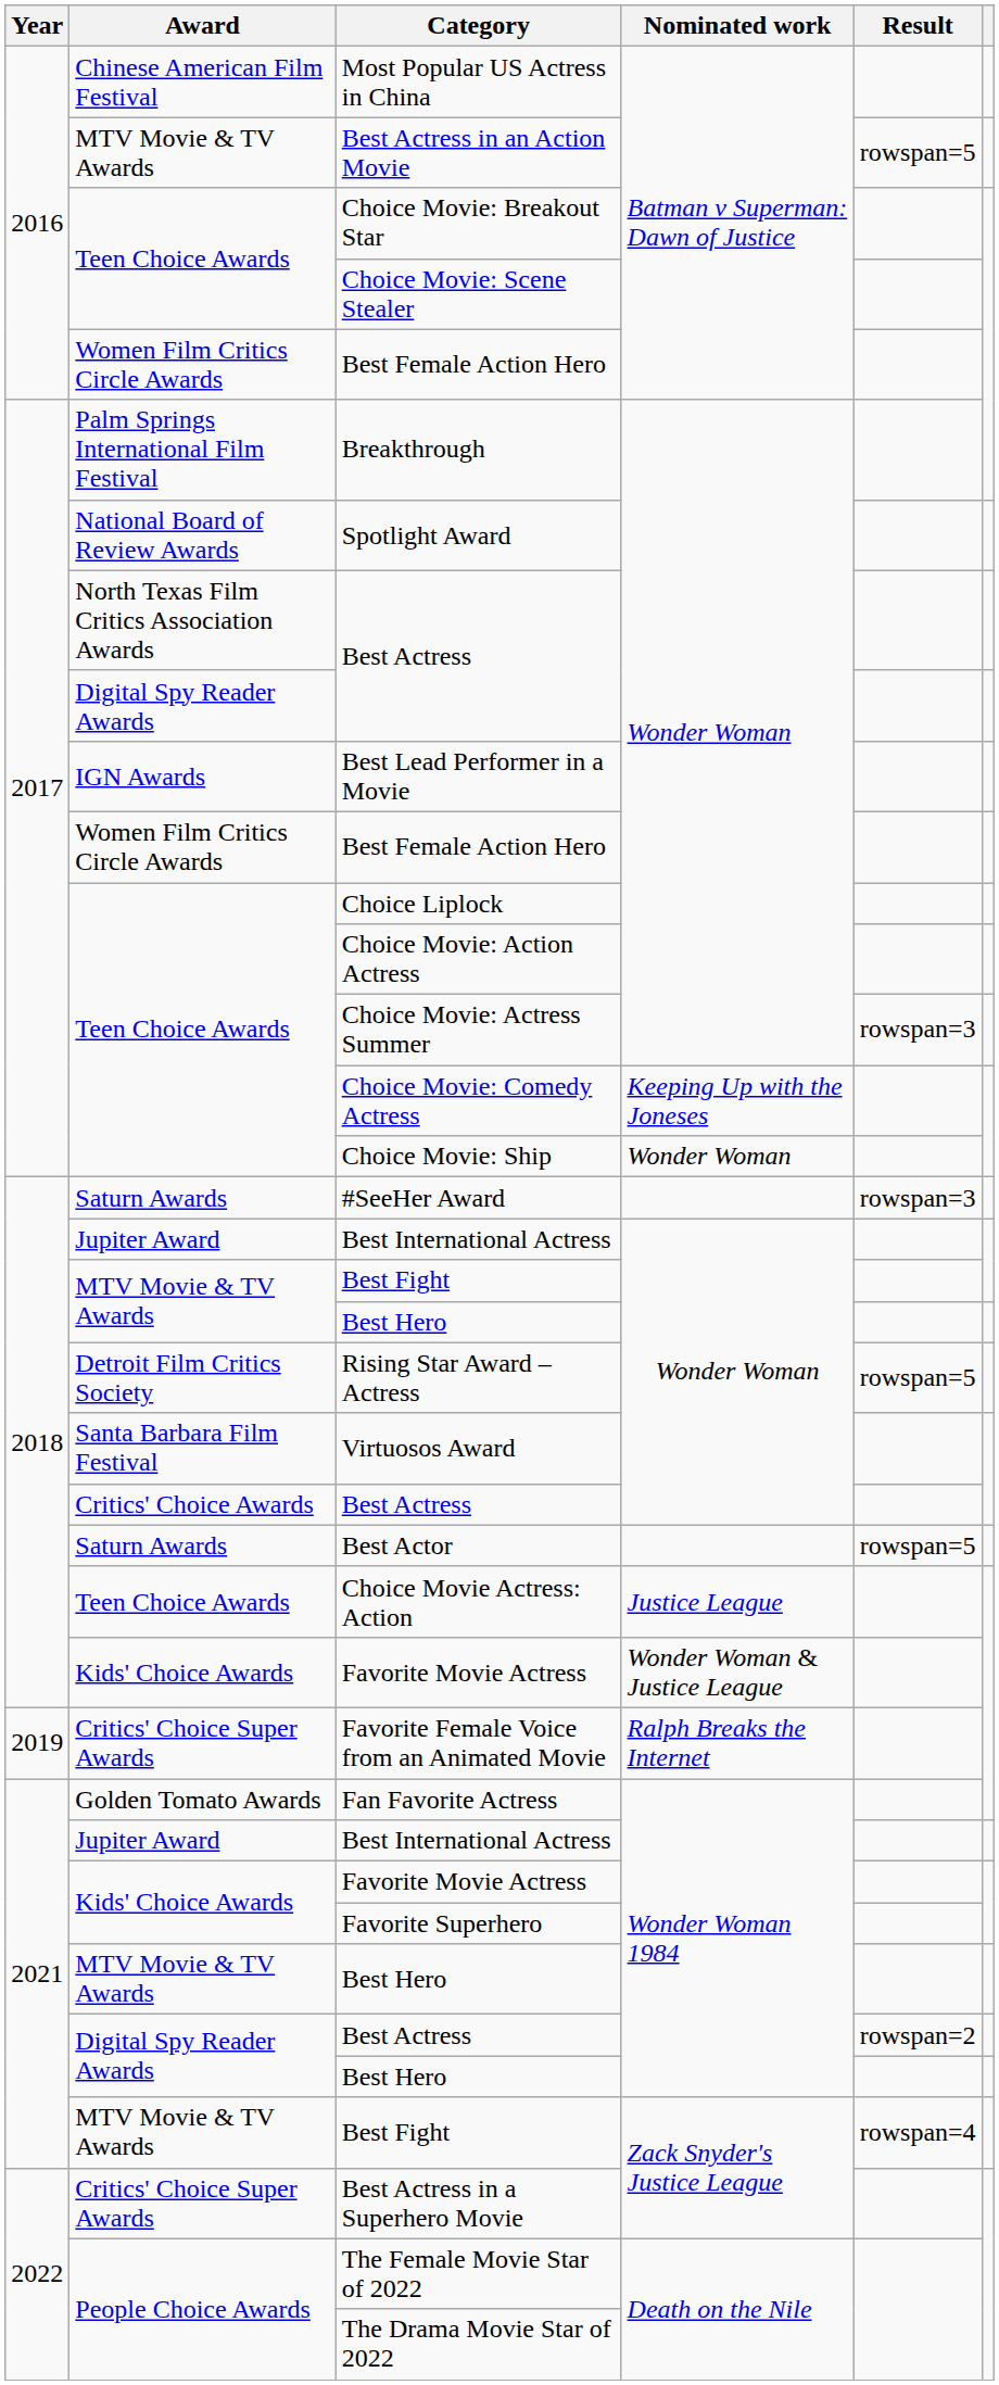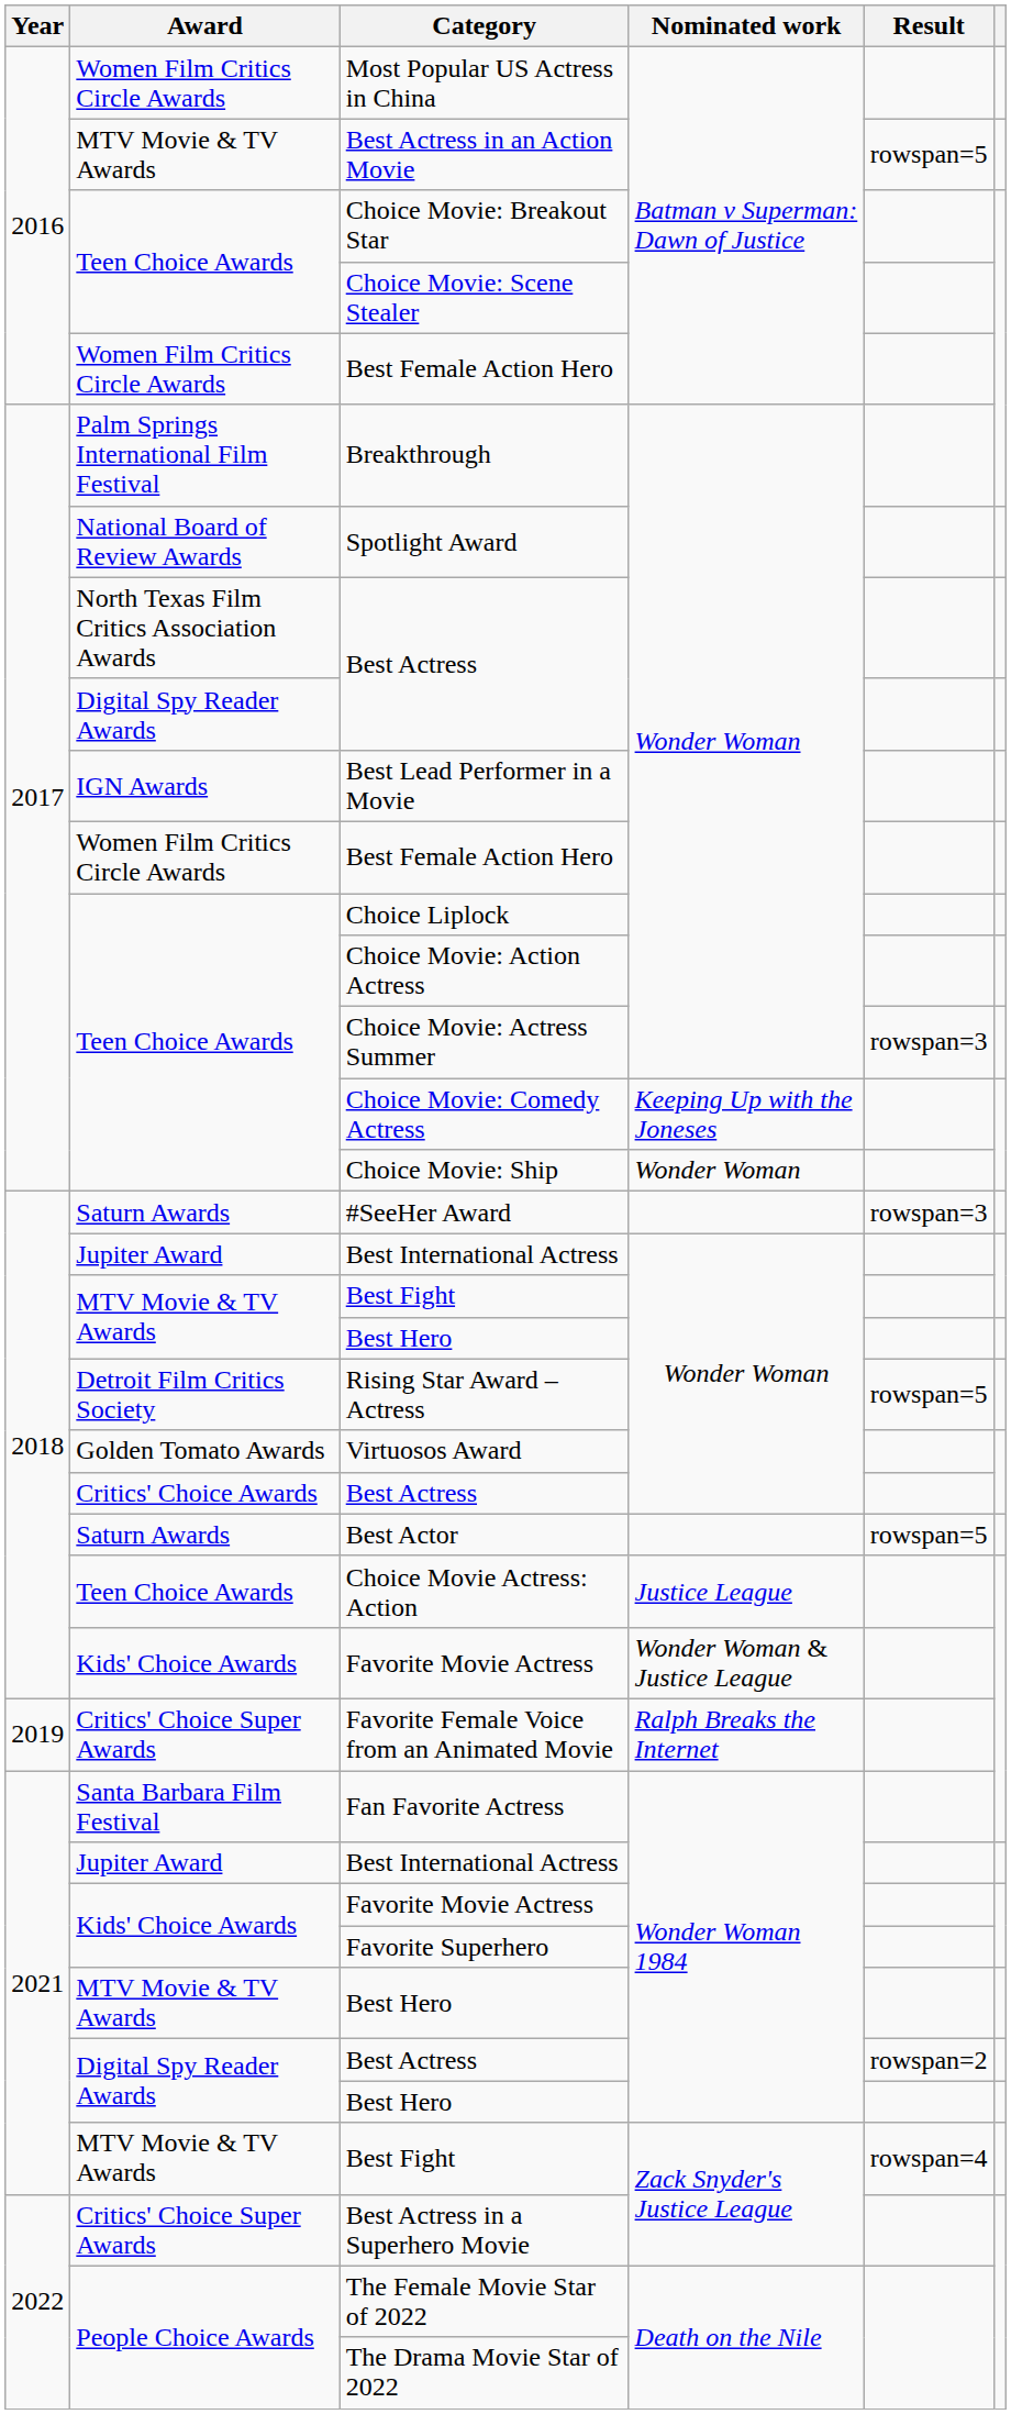Most Popular US Actress in China | Award: Chinese American Film Festival -> Women Film Critics Circle Awards
Virtuosos Award | Award: Santa Barbara Film Festival -> Golden Tomato Awards
Fan Favorite Actress | Award: Golden Tomato Awards -> Santa Barbara Film Festival
